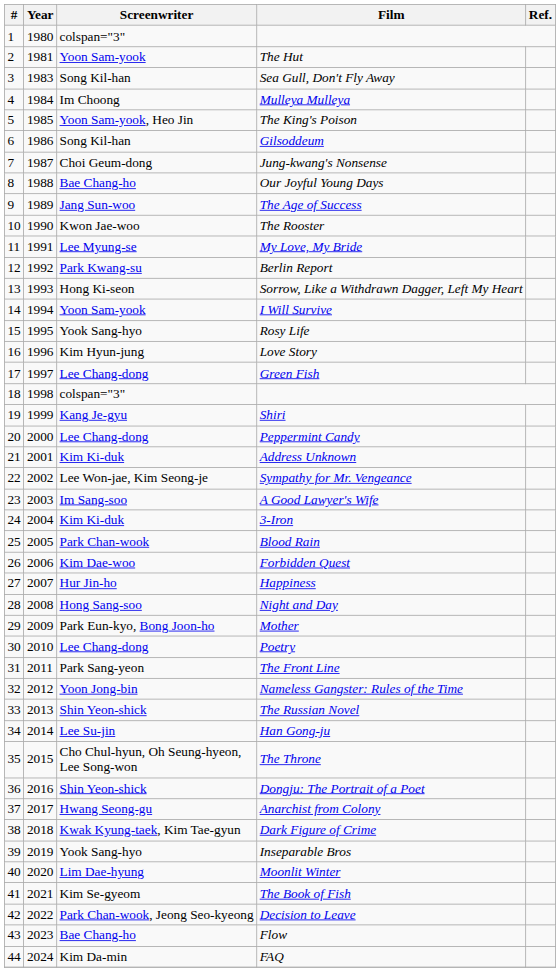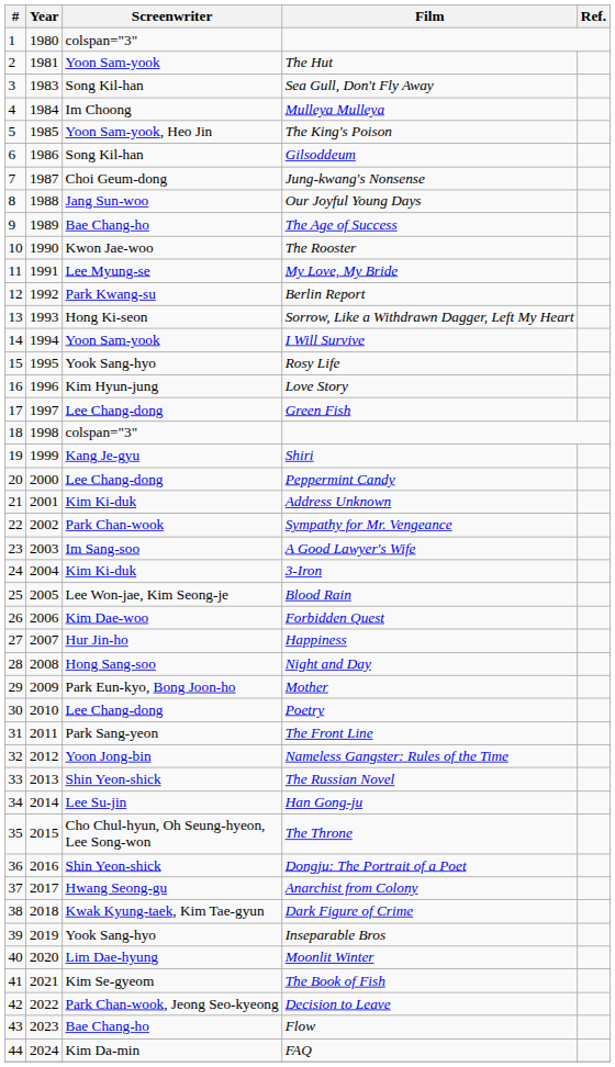Our Joyful Young Days | Screenwriter: Bae Chang-ho -> Jang Sun-woo
The Age of Success | Screenwriter: Jang Sun-woo -> Bae Chang-ho
Sympathy for Mr. Vengeance | Screenwriter: Lee Won-jae, Kim Seong-je -> Park Chan-wook
Blood Rain | Screenwriter: Park Chan-wook -> Lee Won-jae, Kim Seong-je
